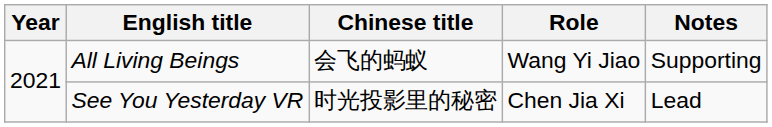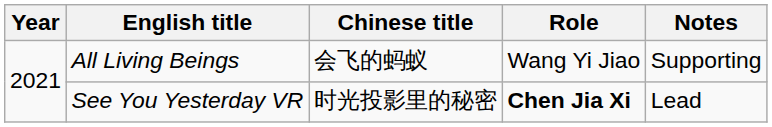See You Yesterday VR | Role: normal -> bold
